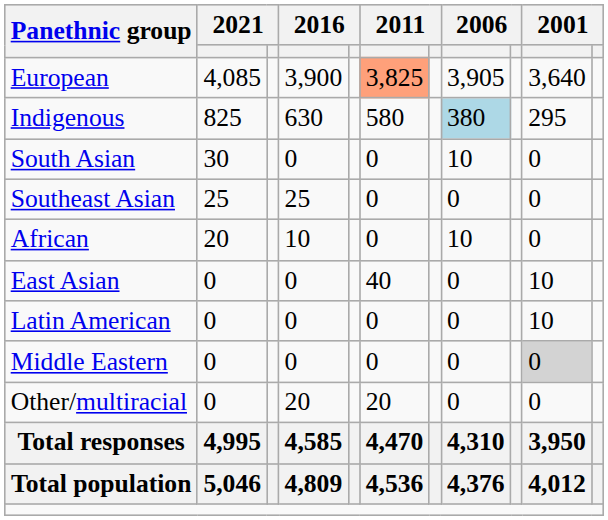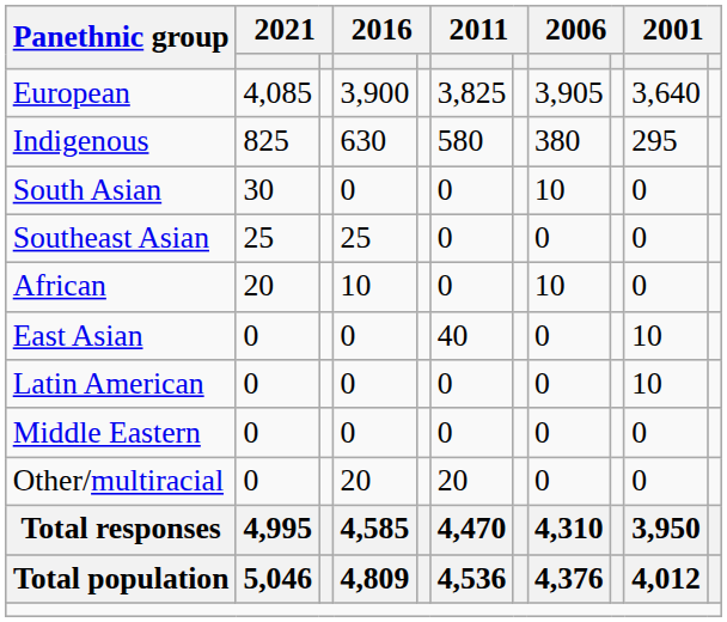European | column 6: lightsalmon background -> no background
Indigenous | column 8: lightblue background -> no background
Middle Eastern | column 10: lightgrey background -> no background
